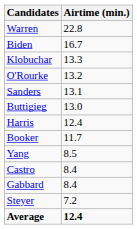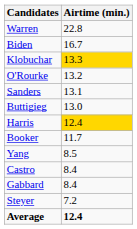Klobuchar | Airtime (min.): no background -> gold background
Harris | Airtime (min.): no background -> gold background
